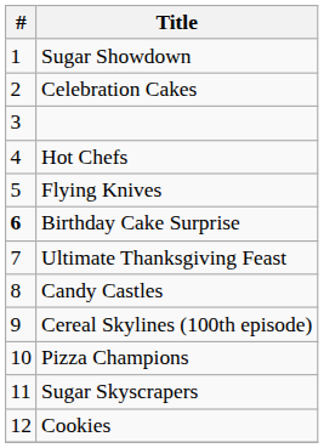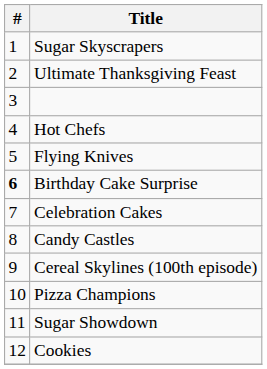row 2 | Title: Sugar Showdown -> Sugar Skyscrapers
row 3 | Title: Celebration Cakes -> Ultimate Thanksgiving Feast
row 8 | Title: Ultimate Thanksgiving Feast -> Celebration Cakes
row 12 | Title: Sugar Skyscrapers -> Sugar Showdown
